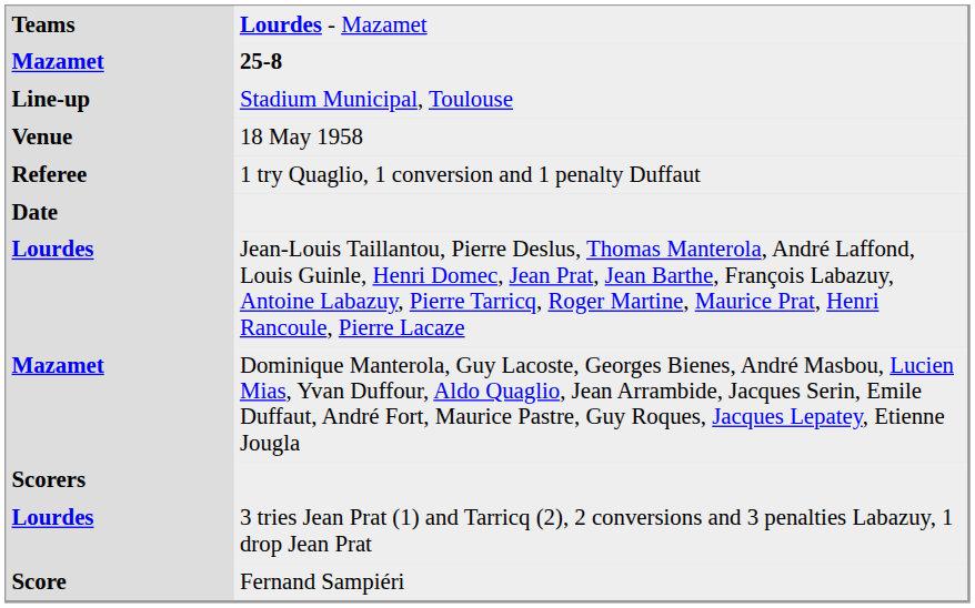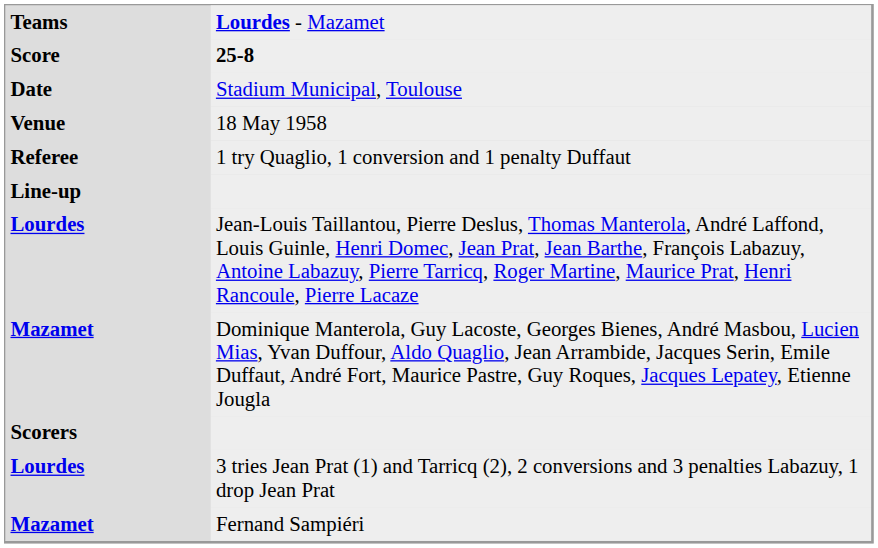row 2 | column 1: Mazamet -> Score
row 3 | column 1: Line-up -> Date
row 6 | column 1: Date -> Line-up
row 11 | column 1: Score -> Mazamet
